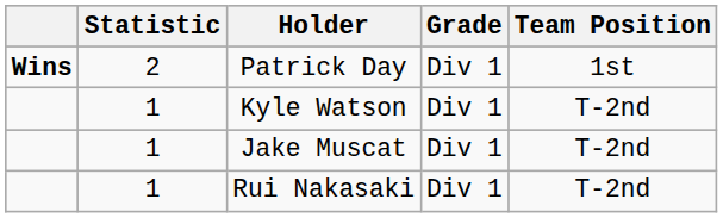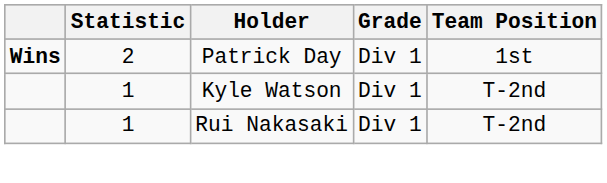- row: 1 | Jake Muscat | Div 1 | T-2nd
